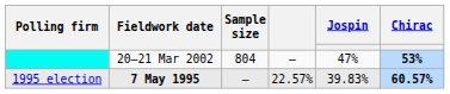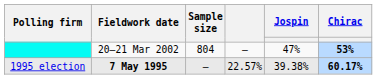1995 election | Jospin: 39.83% -> 39.38%
1995 election | Chirac: 60.57% -> 60.17%
